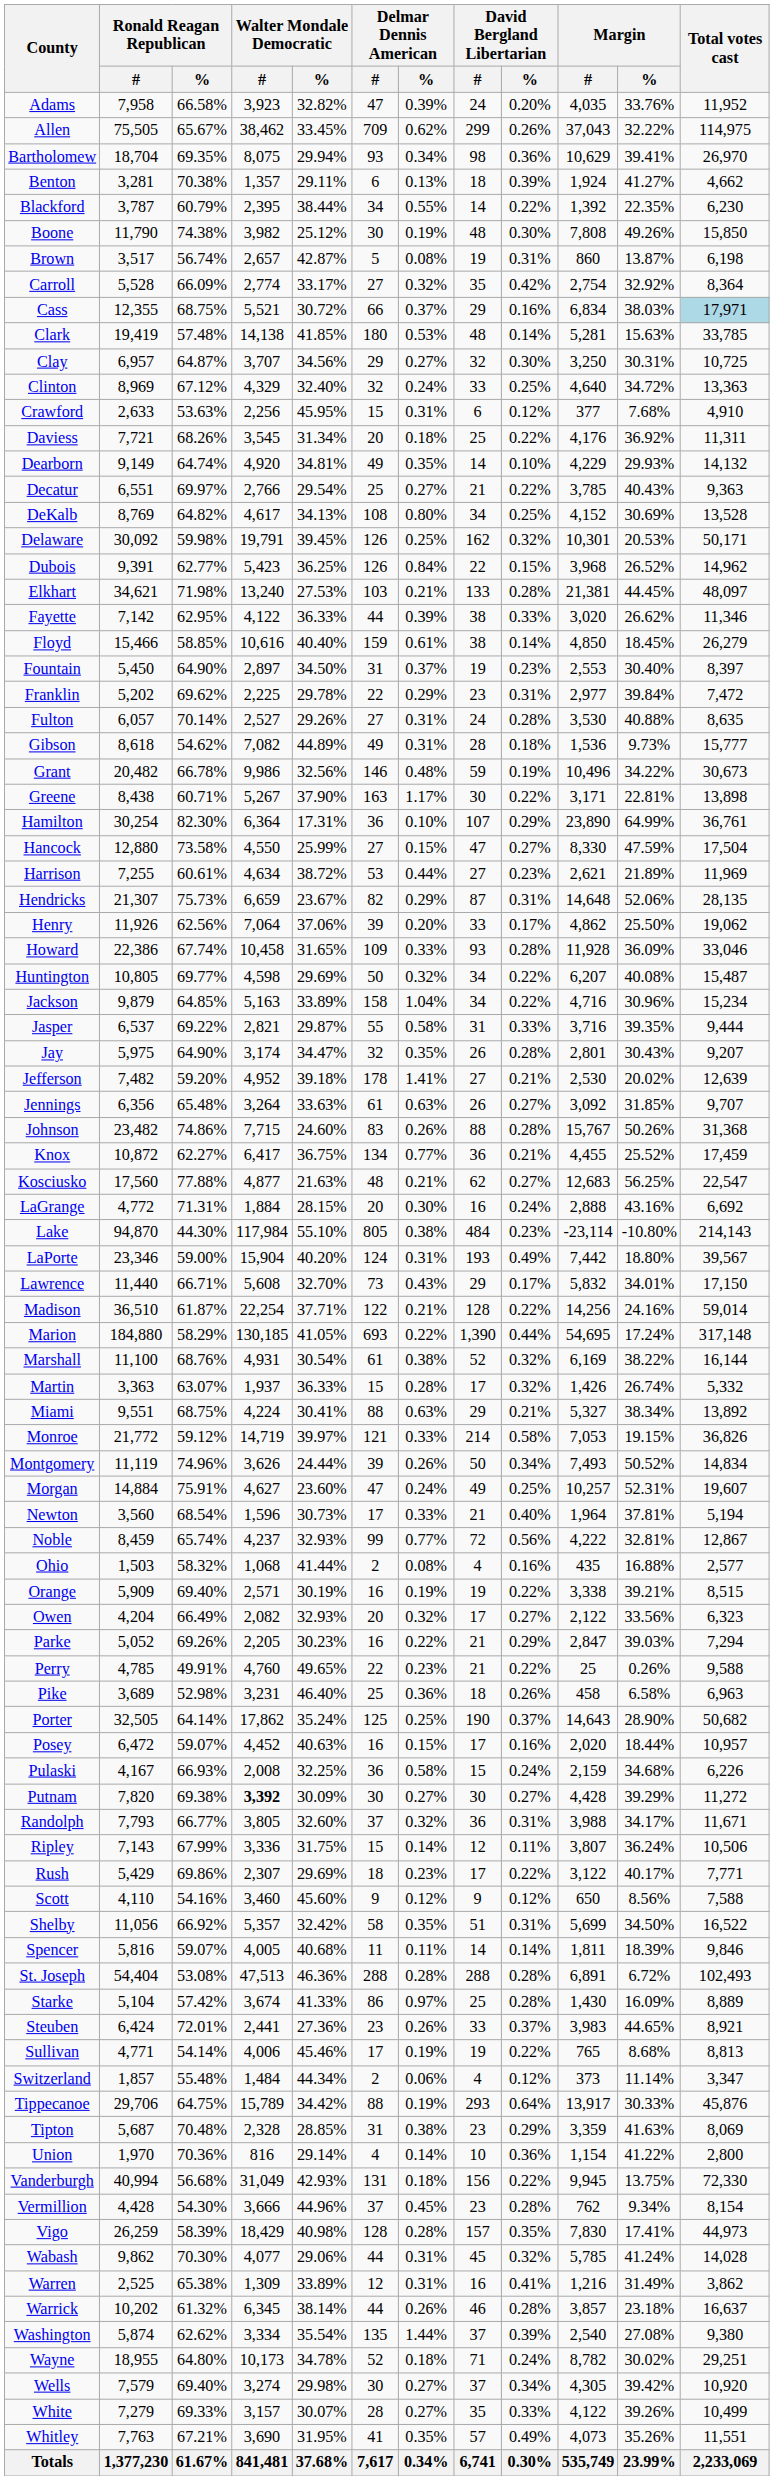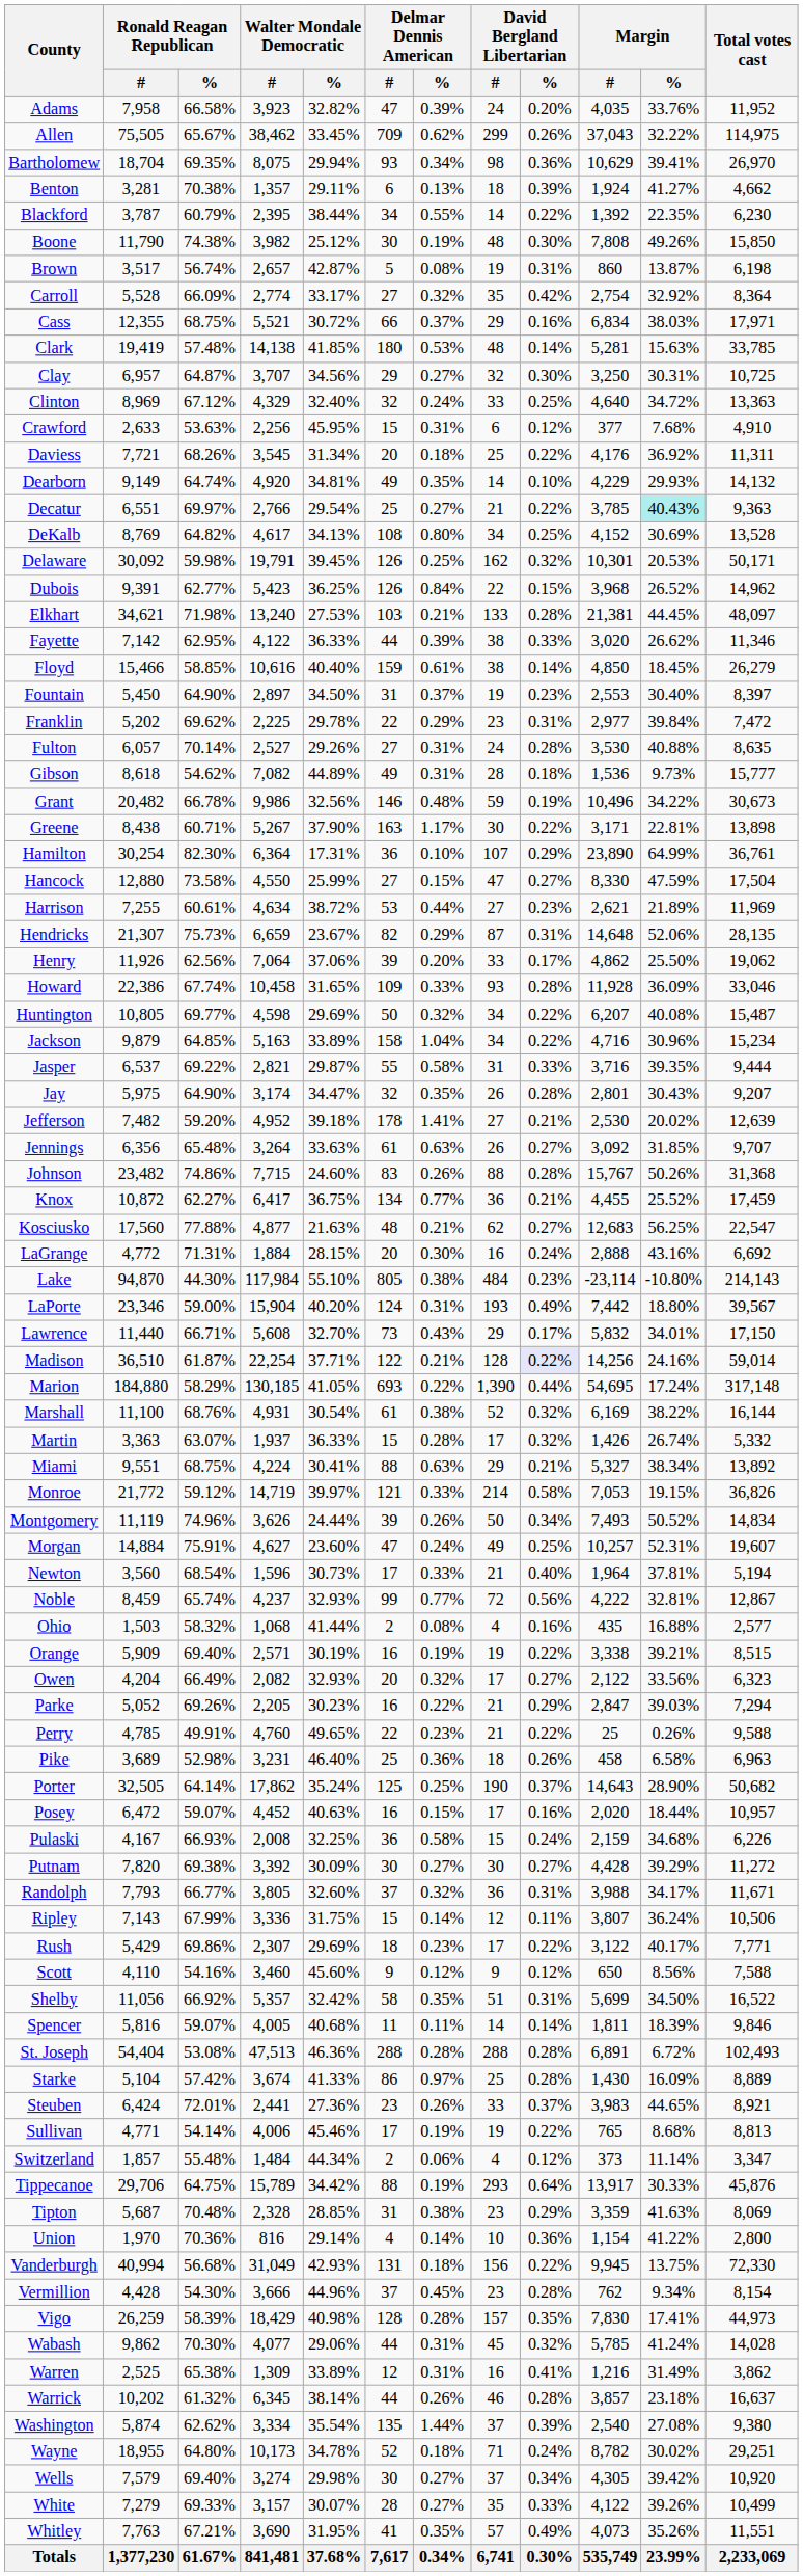Cass | Total votes cast: lightblue background -> no background
Decatur | Margin / %: no background -> paleturquoise background
Madison | David Bergland Libertarian / %: no background -> lavender background
Putnam | Walter Mondale Democratic / #: bold -> normal
